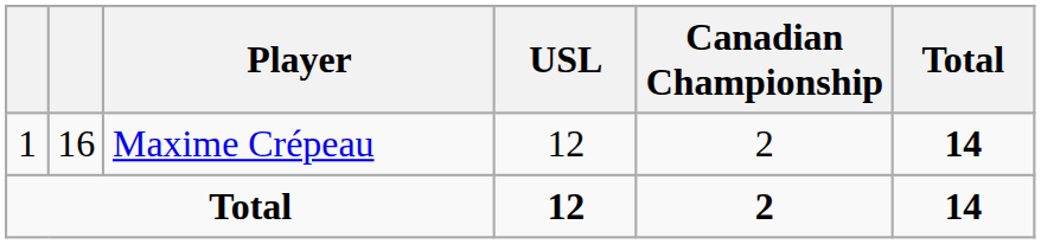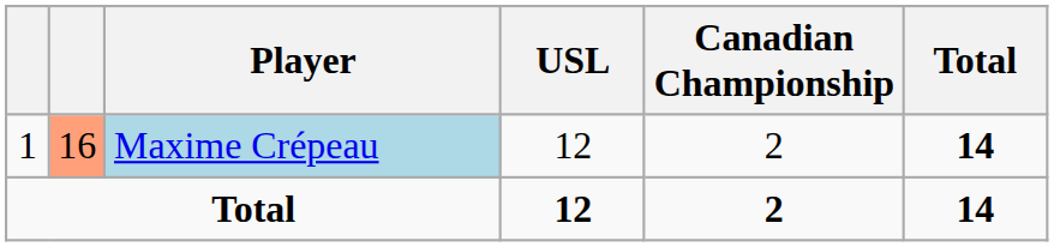1 | column 2: no background -> lightsalmon background
1 | Player: no background -> lightblue background
